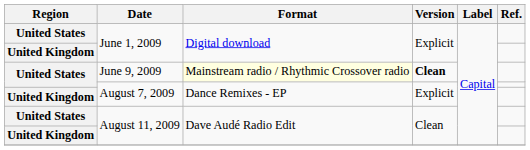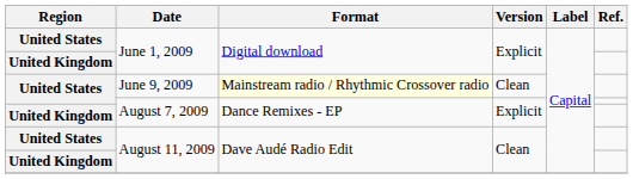June 9, 2009 | Version: bold -> normal
